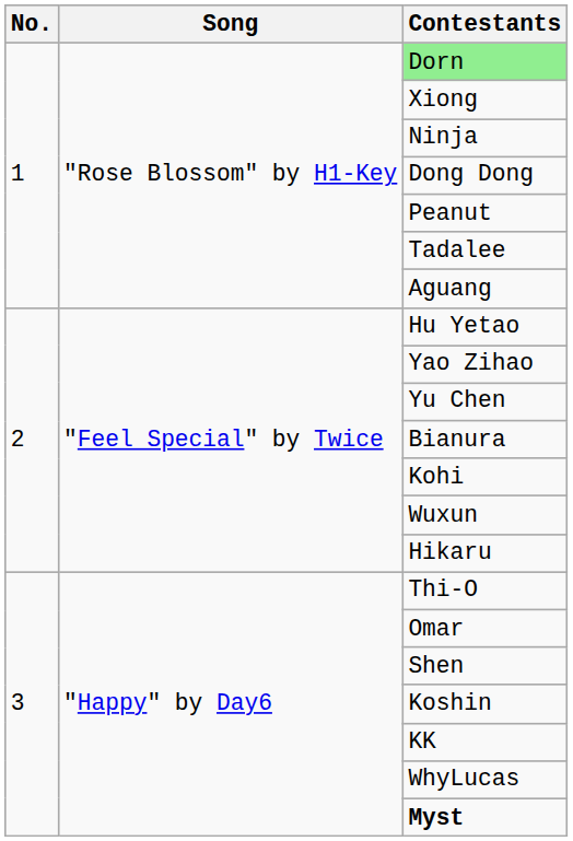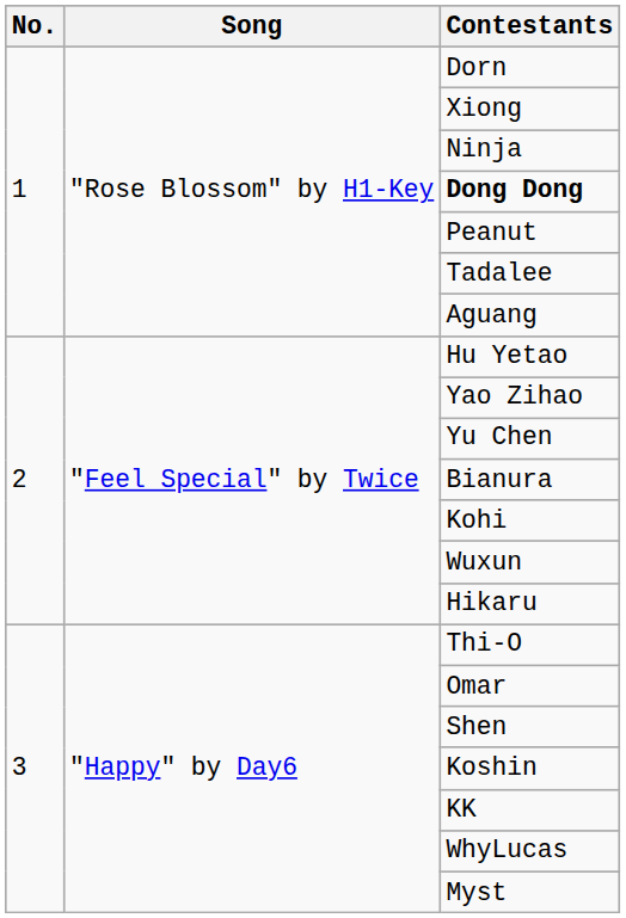Dorn | Contestants: lightgreen background -> no background
Dong Dong | Contestants: normal -> bold
Myst | Contestants: bold -> normal
